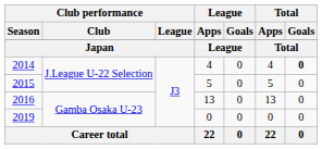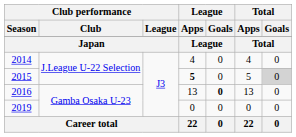2014 | Total / Goals: bold -> normal
2015 | League / Apps: normal -> bold
2015 | Total / Goals: no background -> lightgrey background
2016 | League / Goals: normal -> bold
